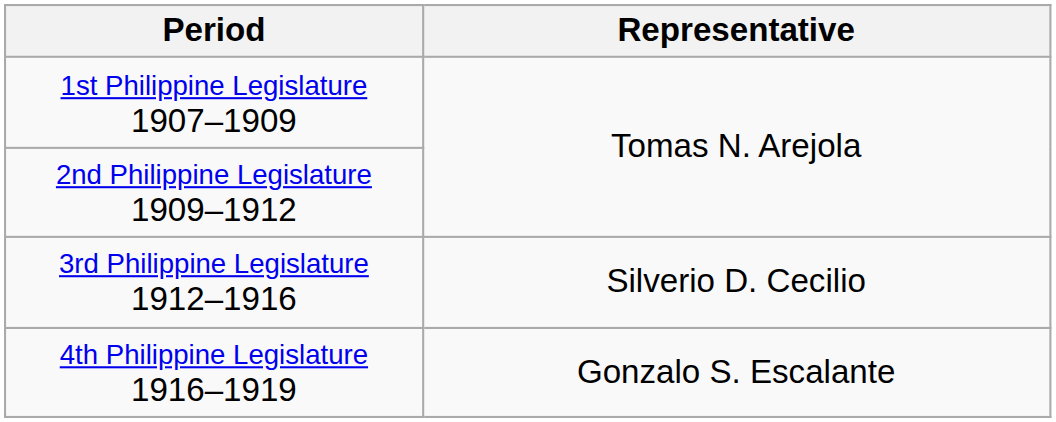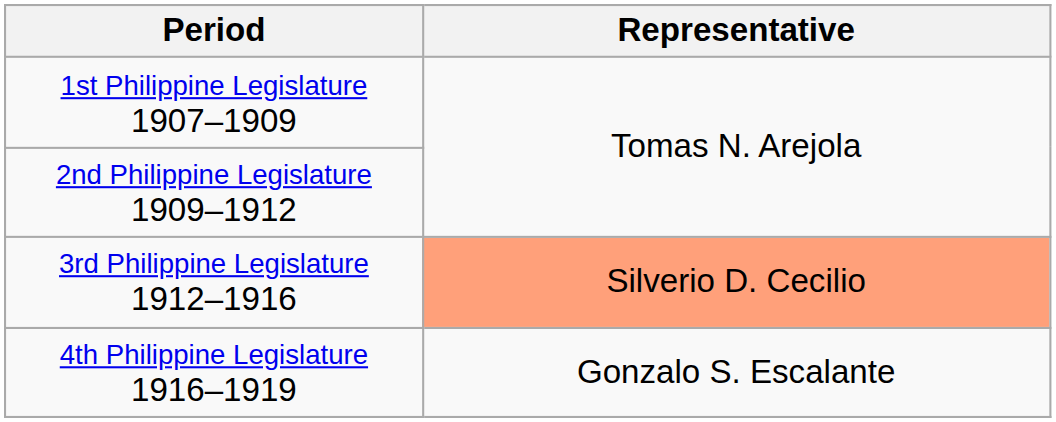3rd Philippine Legislature 1912–1916 | Representative: no background -> lightsalmon background
